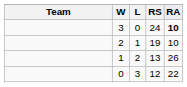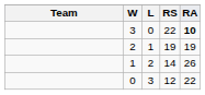row 2 | RS: 24 -> 22
row 3 | RA: 10 -> 19
row 4 | RS: 13 -> 14
